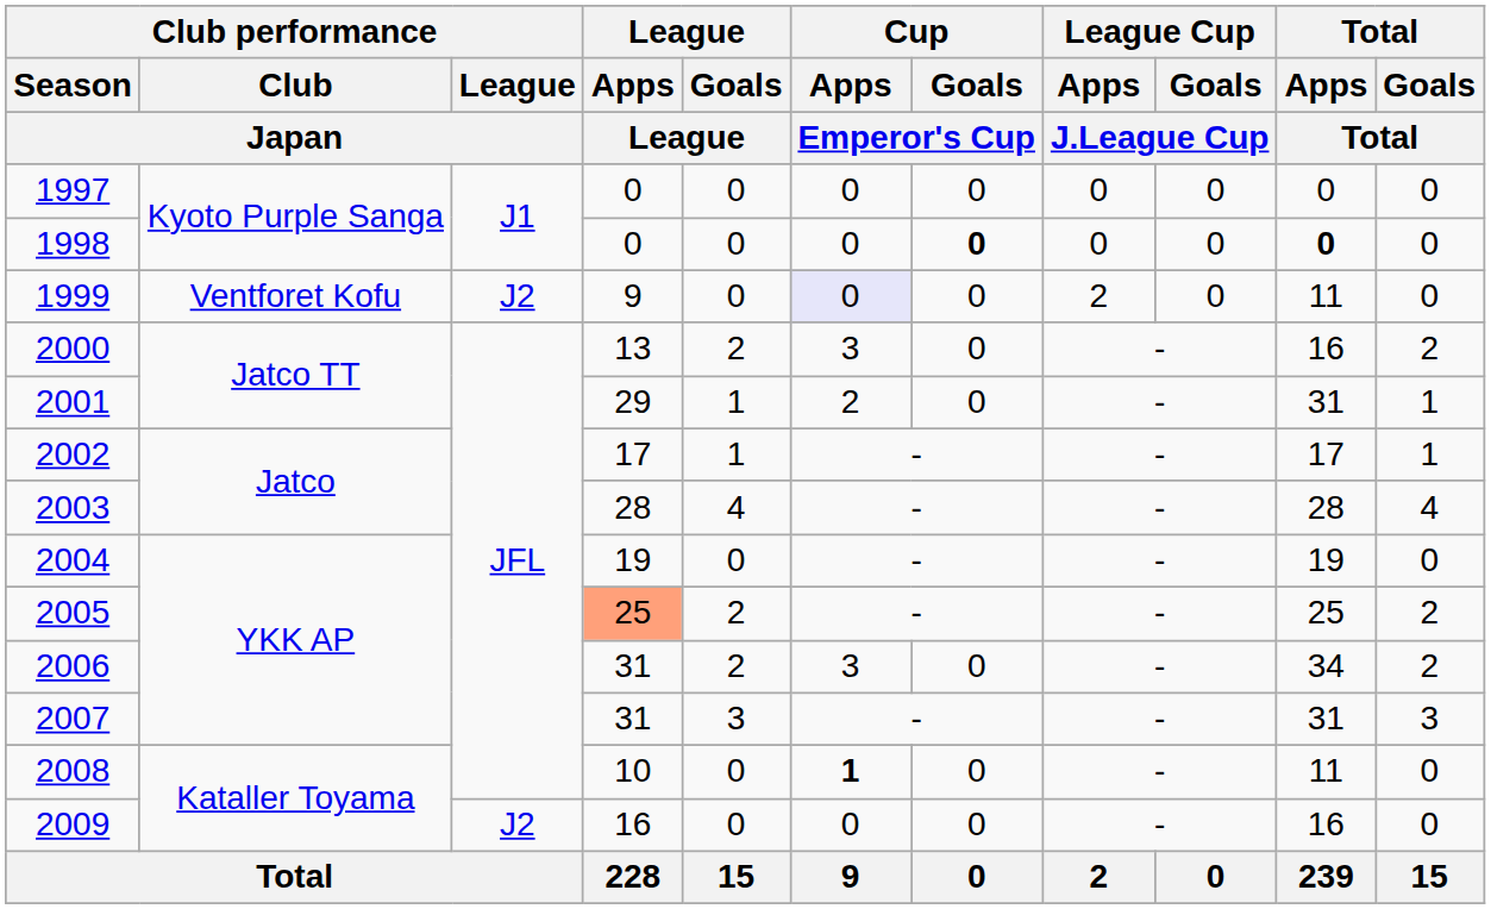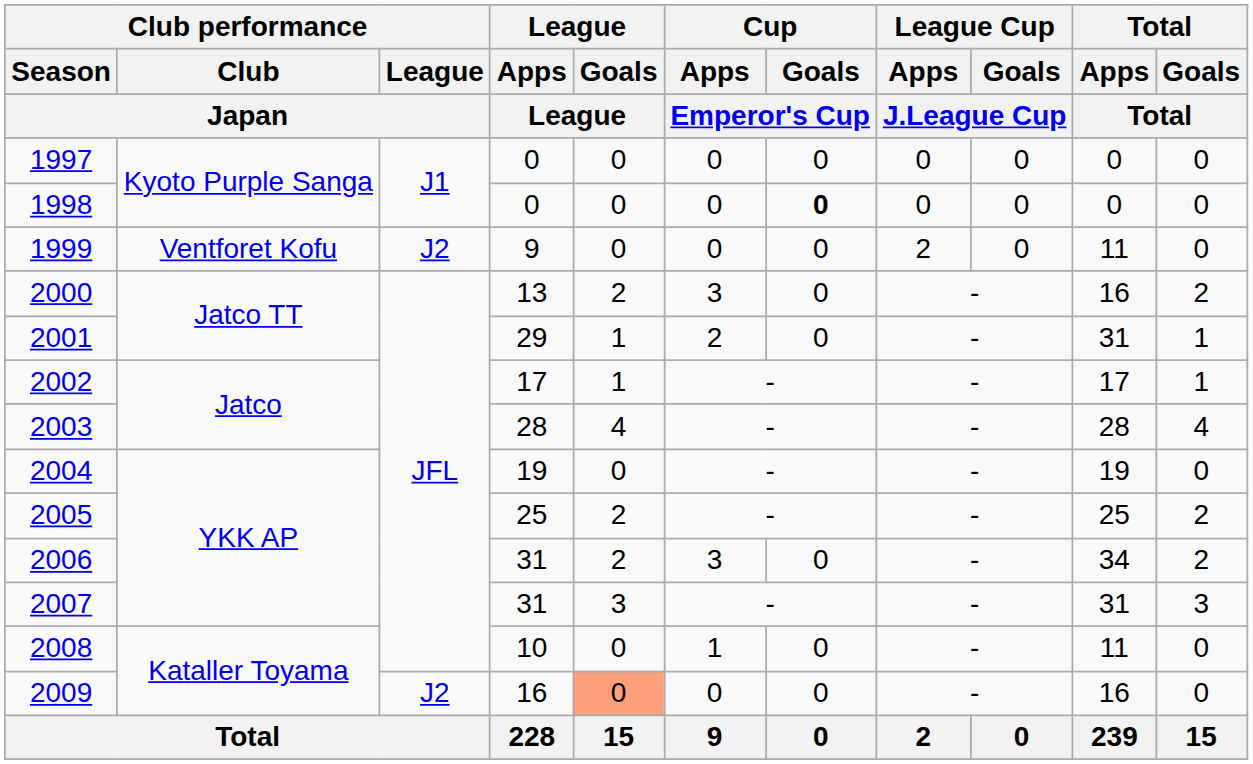1998 | Total / Apps / Total: bold -> normal
1999 | Cup / Apps / Emperor's Cup: lavender background -> no background
2005 | League / Apps / League: lightsalmon background -> no background
2008 | Cup / Apps / Emperor's Cup: bold -> normal
2009 | League / Goals / League: no background -> lightsalmon background
